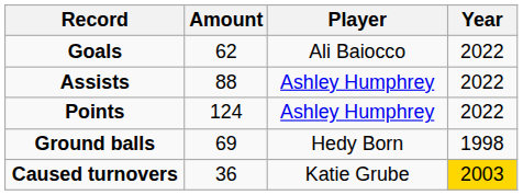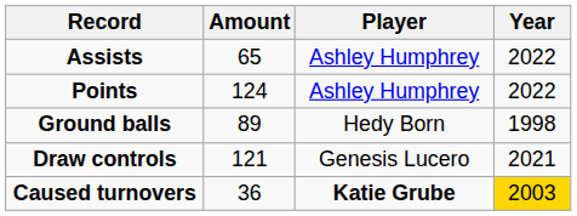- row: Goals | 62 | Ali Baiocco | 2022
Assists | Amount: 88 -> 65
Ground balls | Amount: 69 -> 89
+ row: Draw controls | 121 | Genesis Lucero | 2021
Caused turnovers | Player: normal -> bold
